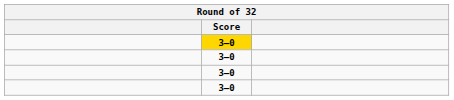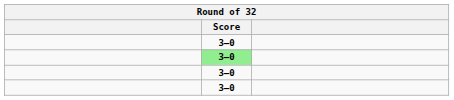row 3 | Score: gold background -> no background
row 4 | Score: no background -> lightgreen background
